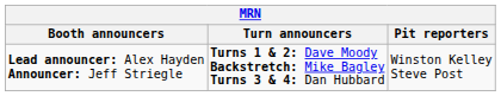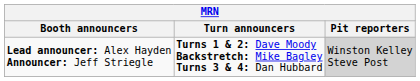Lead announcer: Alex Hayden Announcer: Jeff Striegle | Pit reporters: no background -> lightgrey background
